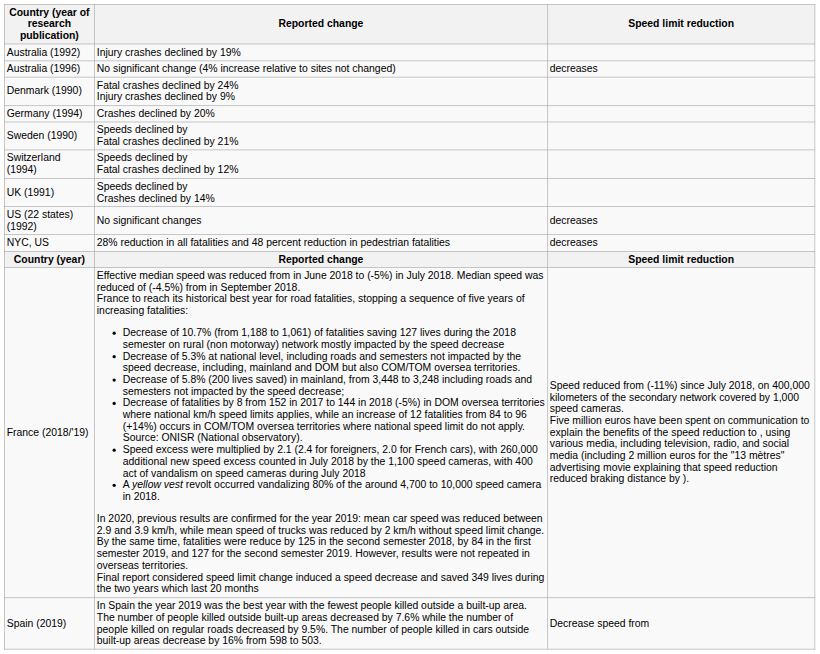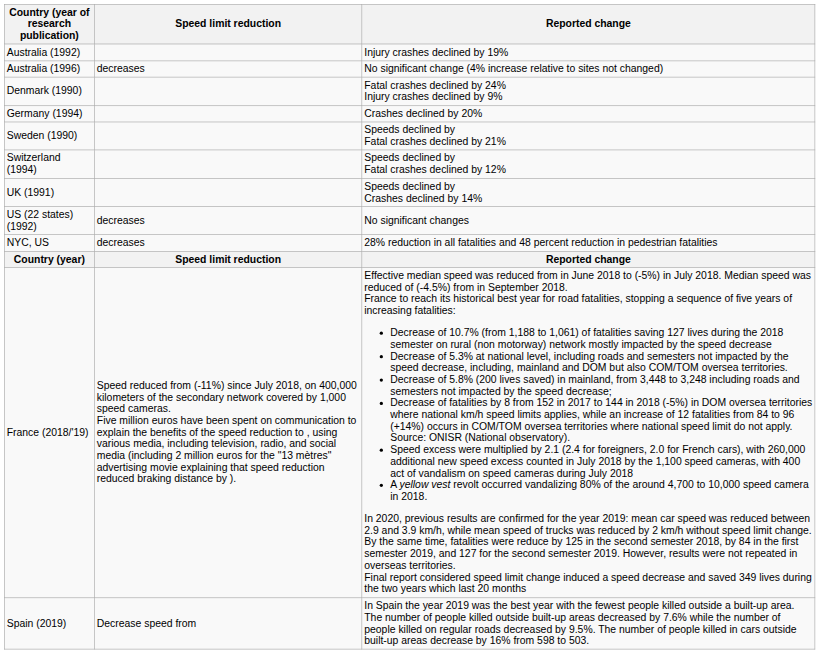columns swapped: Speed limit reduction <-> Reported change
